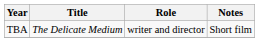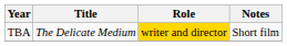TBA | Role: no background -> gold background
